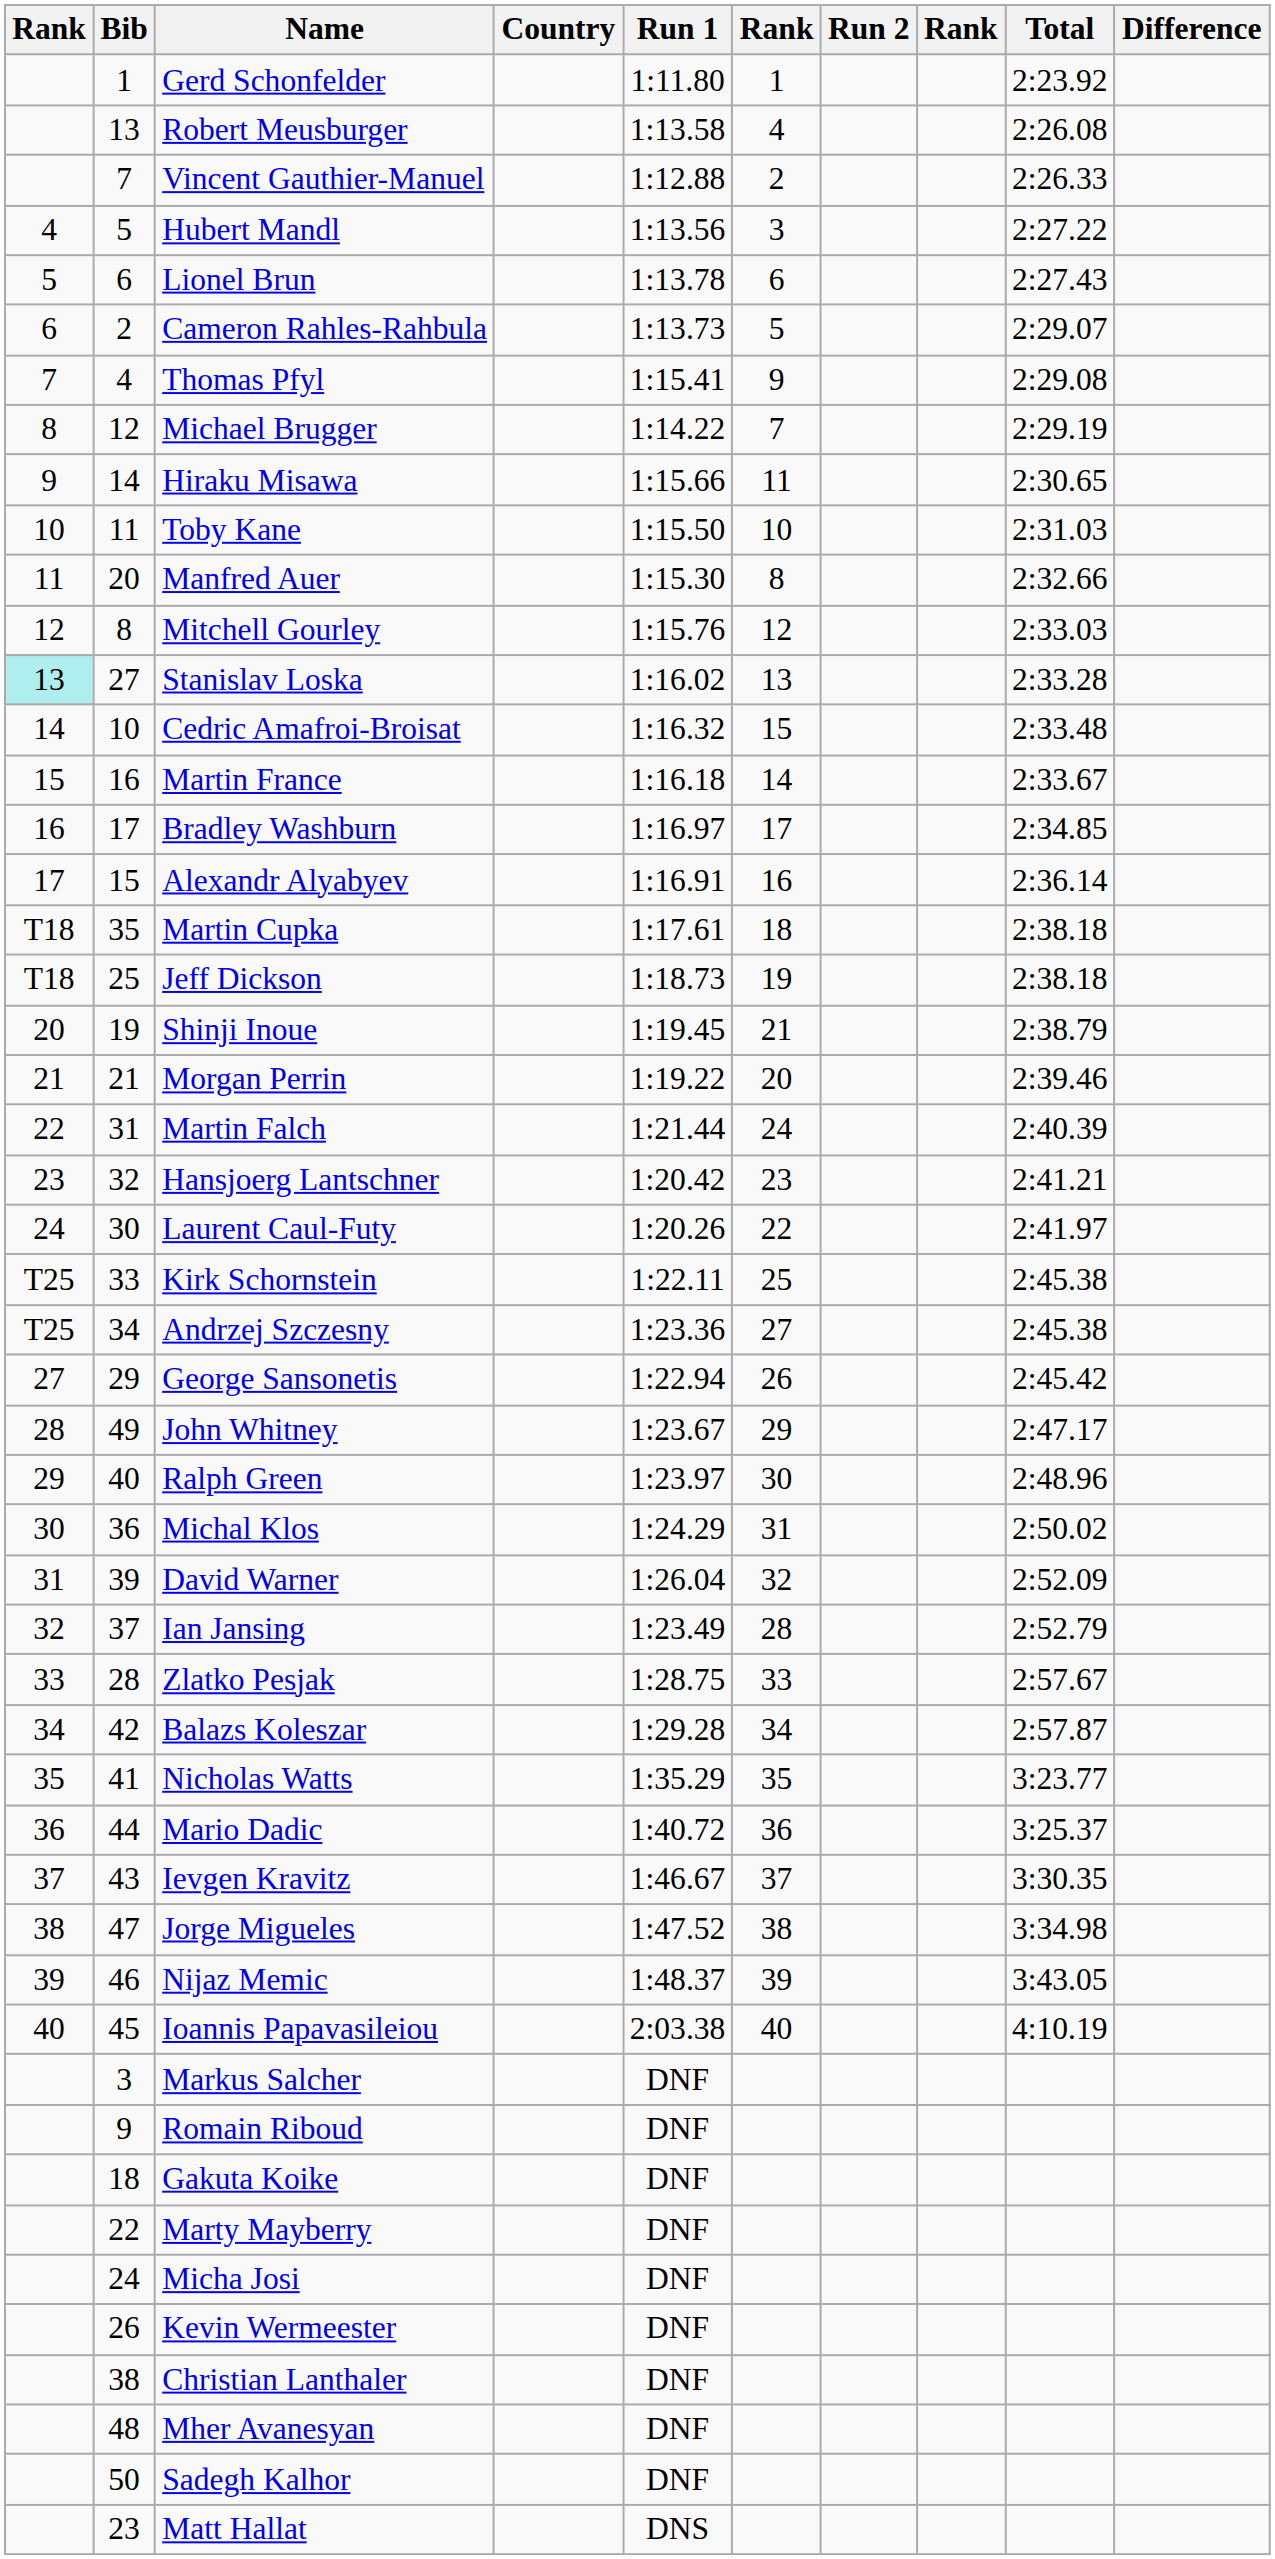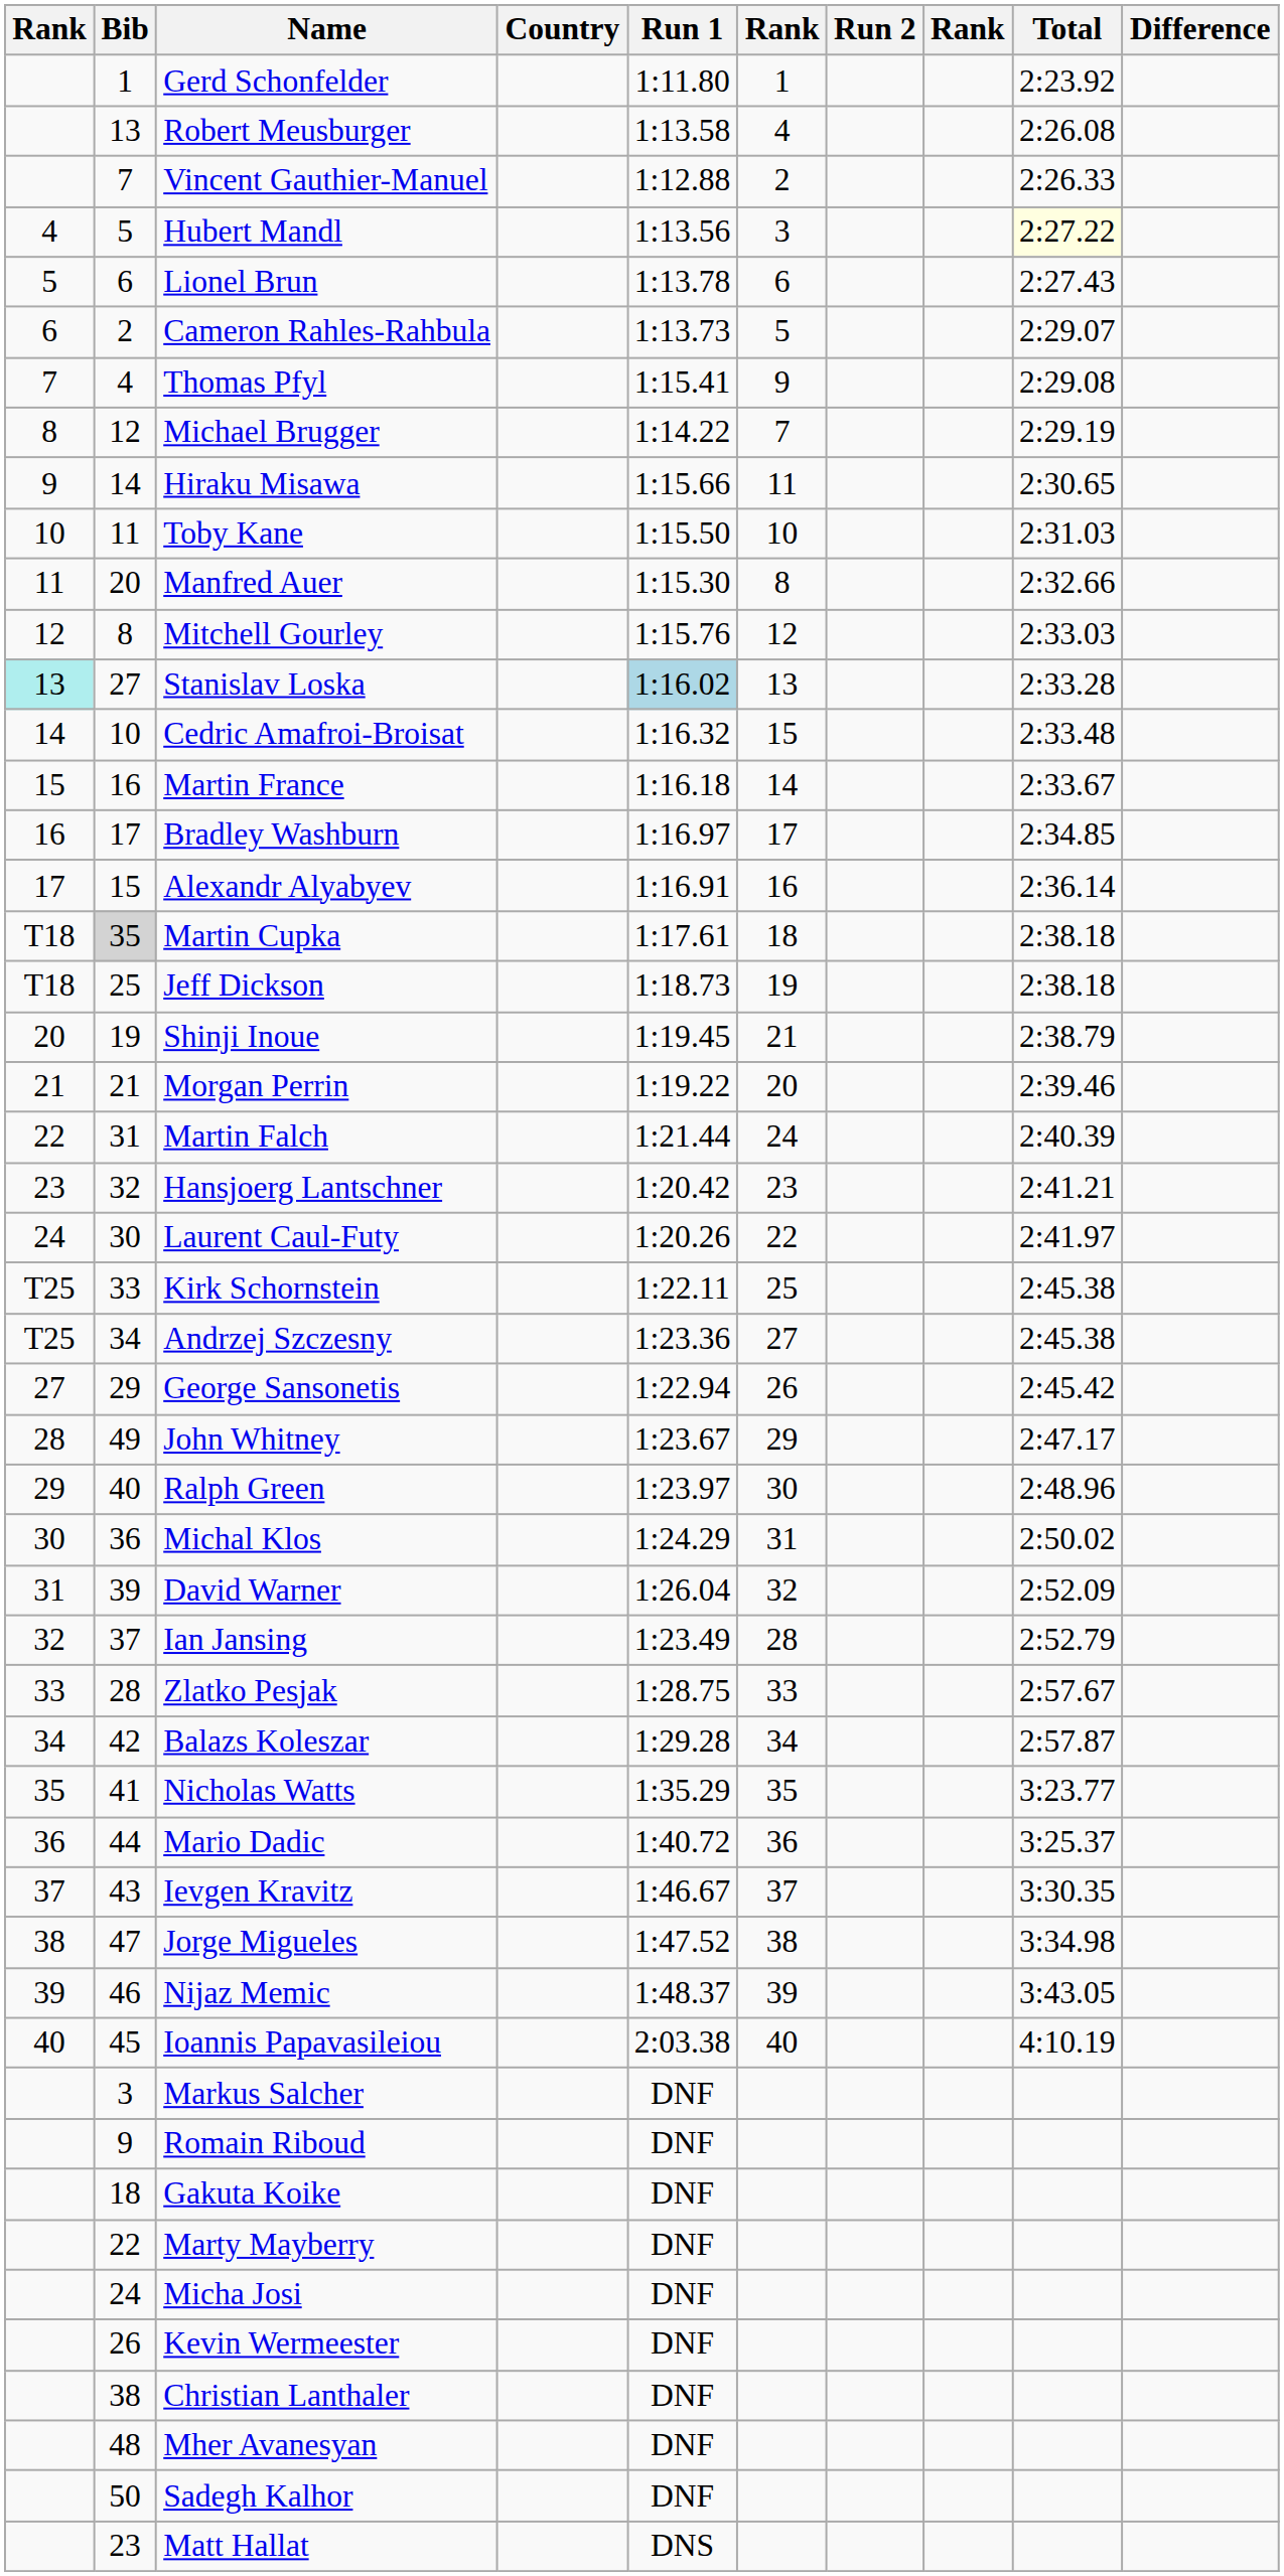Hubert Mandl | Total: no background -> lightyellow background
Stanislav Loska | Run 1: no background -> lightblue background
Martin Cupka | Bib: no background -> lightgrey background
